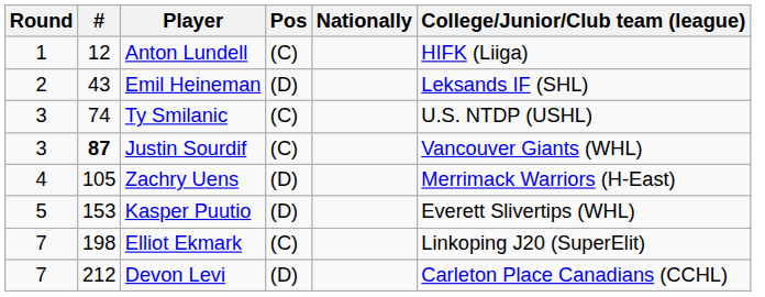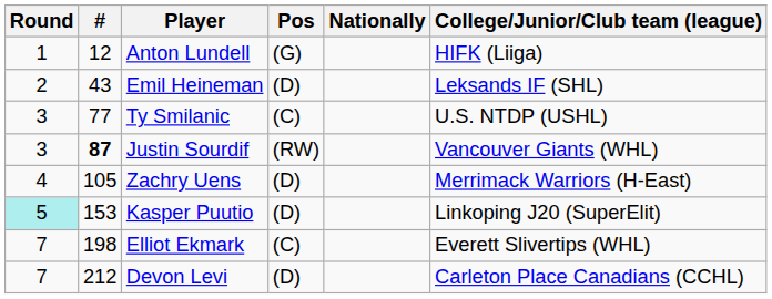Anton Lundell | Pos: (C) -> (G)
Ty Smilanic | #: 74 -> 77
Justin Sourdif | Pos: (C) -> (RW)
Kasper Puutio | Round: no background -> paleturquoise background
Kasper Puutio | College/Junior/Club team (league): Everett Slivertips (WHL) -> Linkoping J20 (SuperElit)
Elliot Ekmark | College/Junior/Club team (league): Linkoping J20 (SuperElit) -> Everett Slivertips (WHL)
